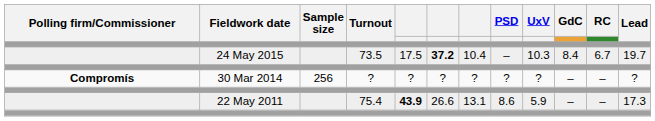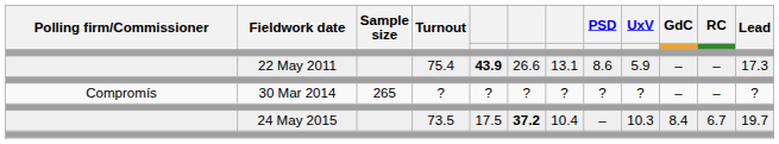rows swapped: 24 May 2015 <-> 22 May 2011
30 Mar 2014 | Polling firm/Commissioner: bold -> normal
30 Mar 2014 | Sample size: 256 -> 265
